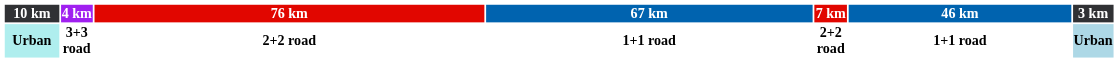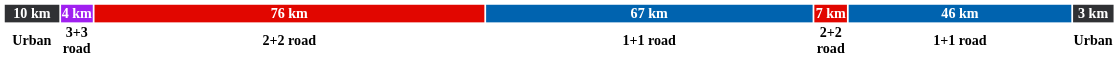row 2 | column 1: paleturquoise background -> no background
row 2 | column 7: lightblue background -> no background
